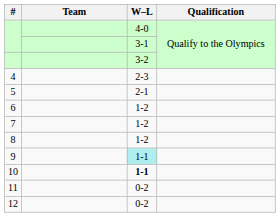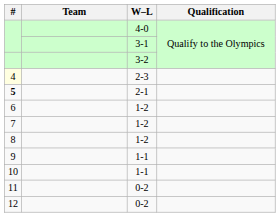4 | #: no background -> lightyellow background
5 | #: normal -> bold
9 | W–L: paleturquoise background -> no background
10 | W–L: bold -> normal
